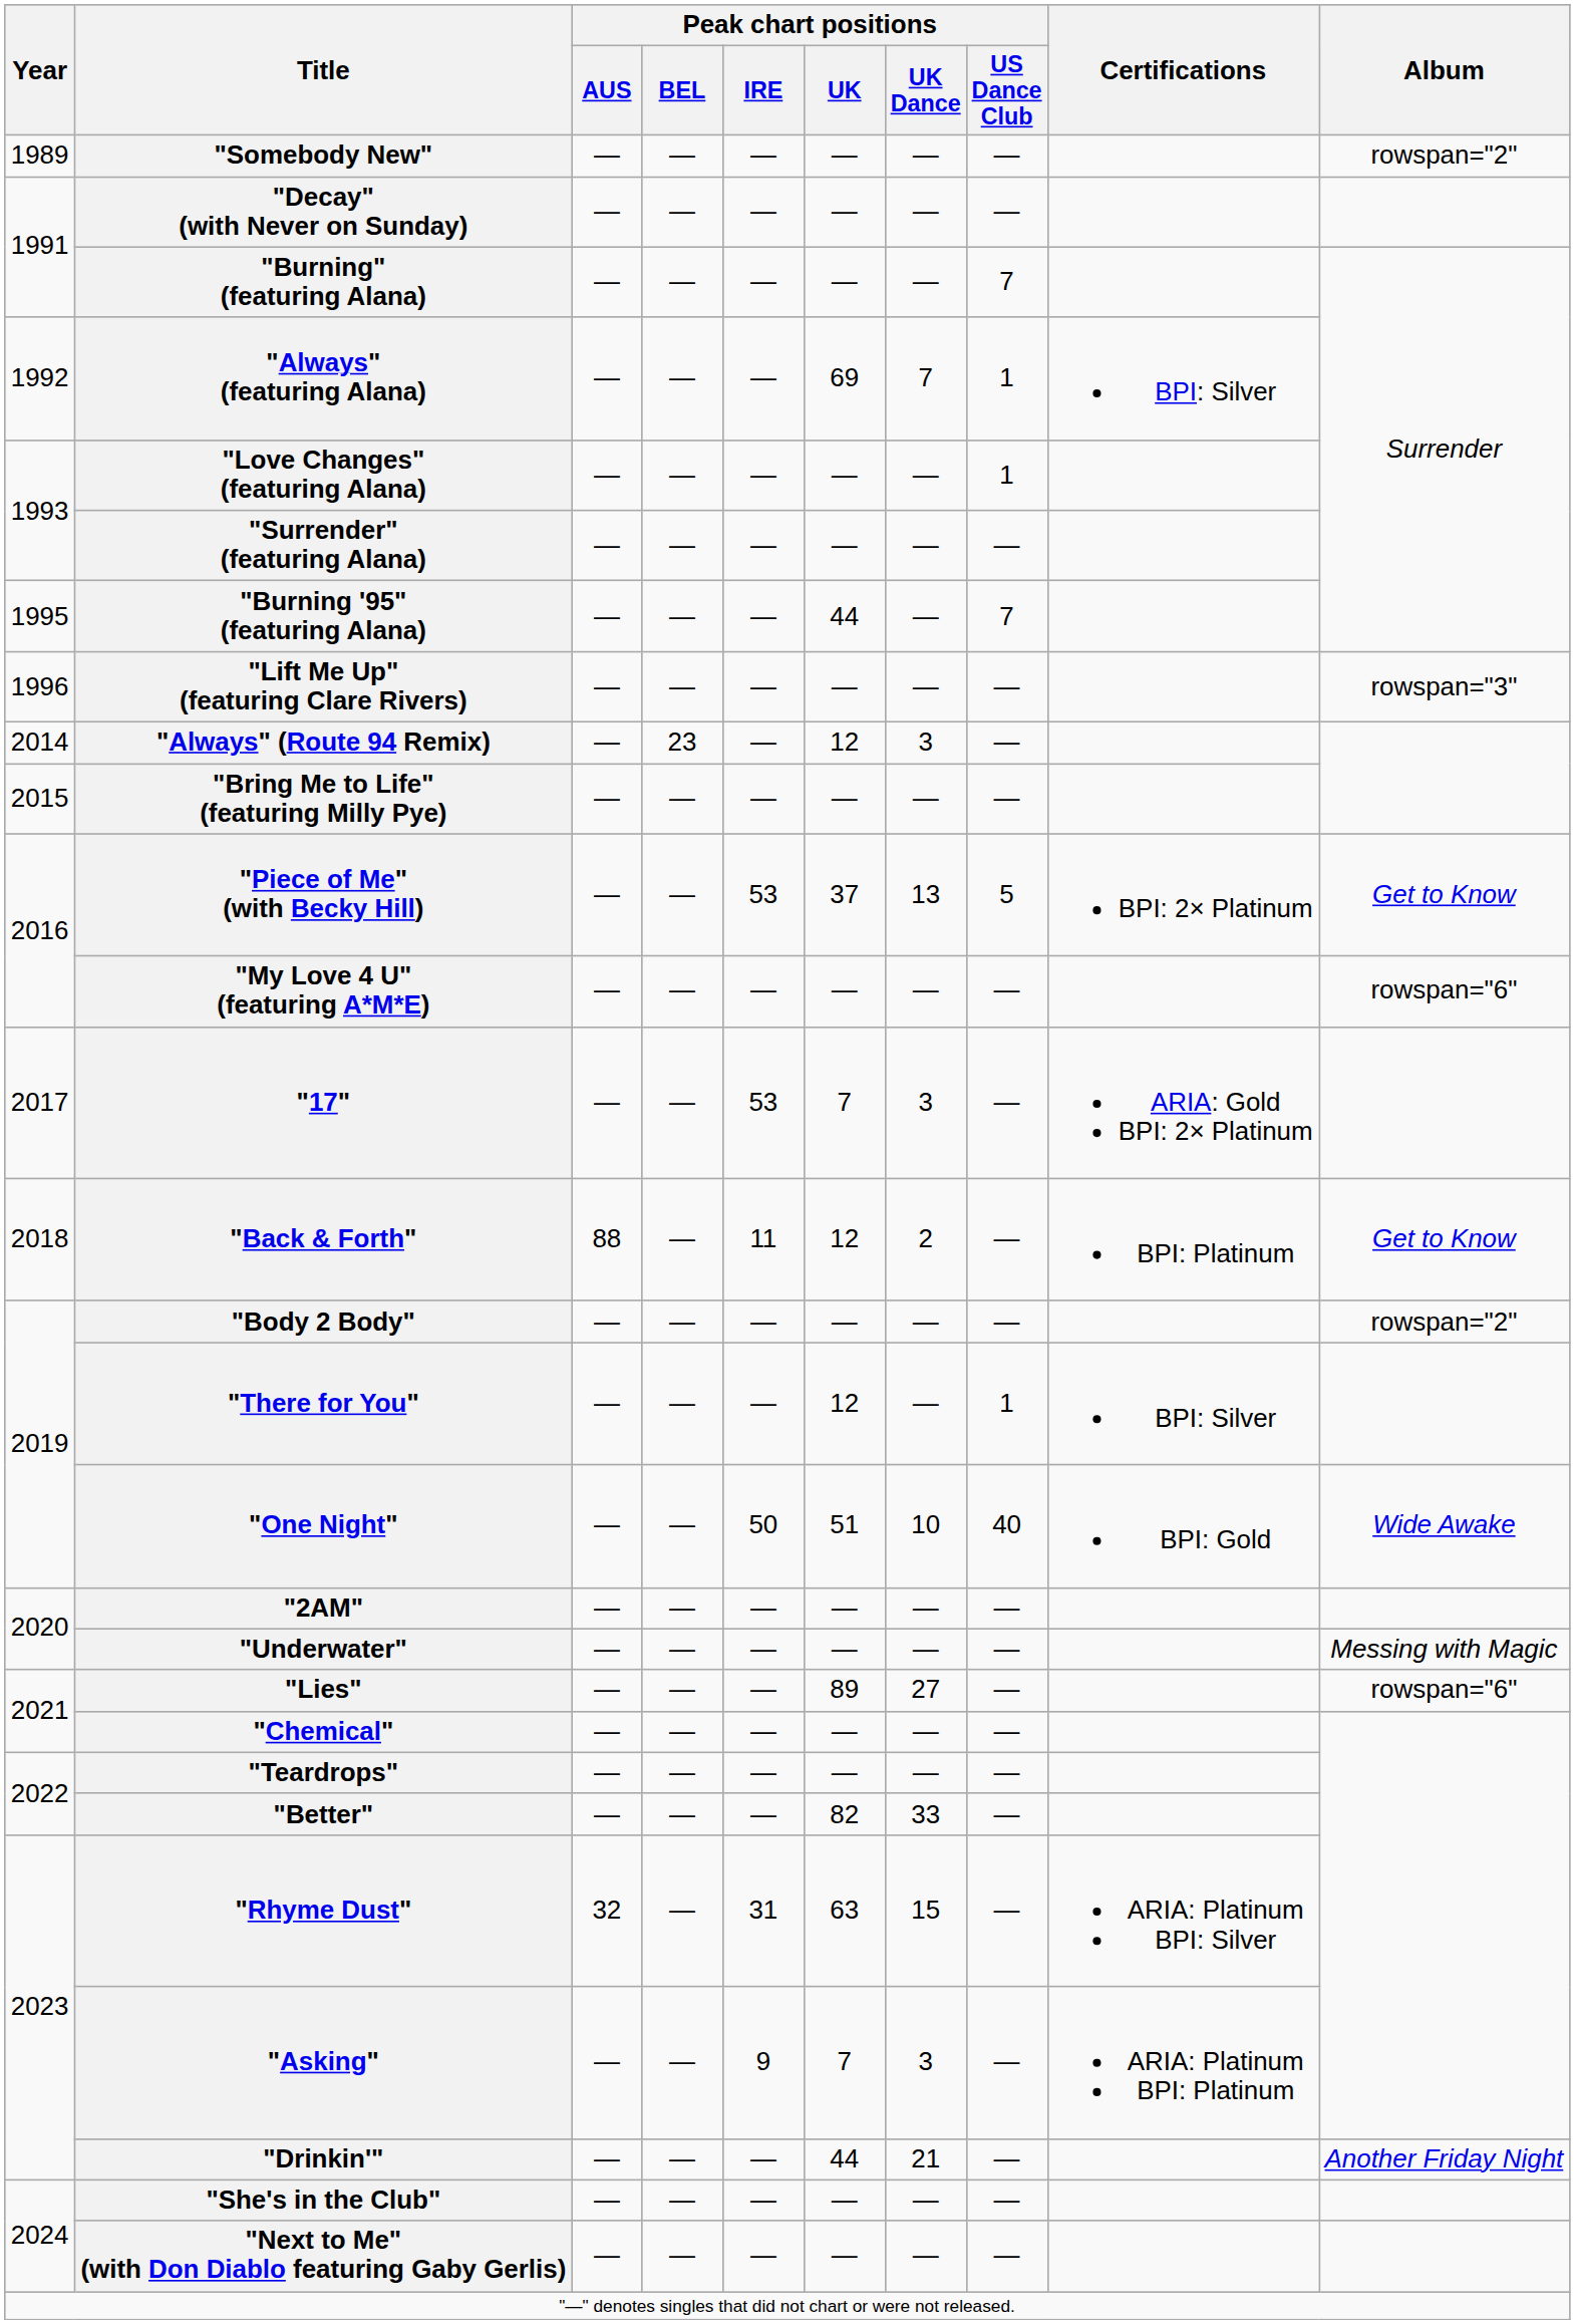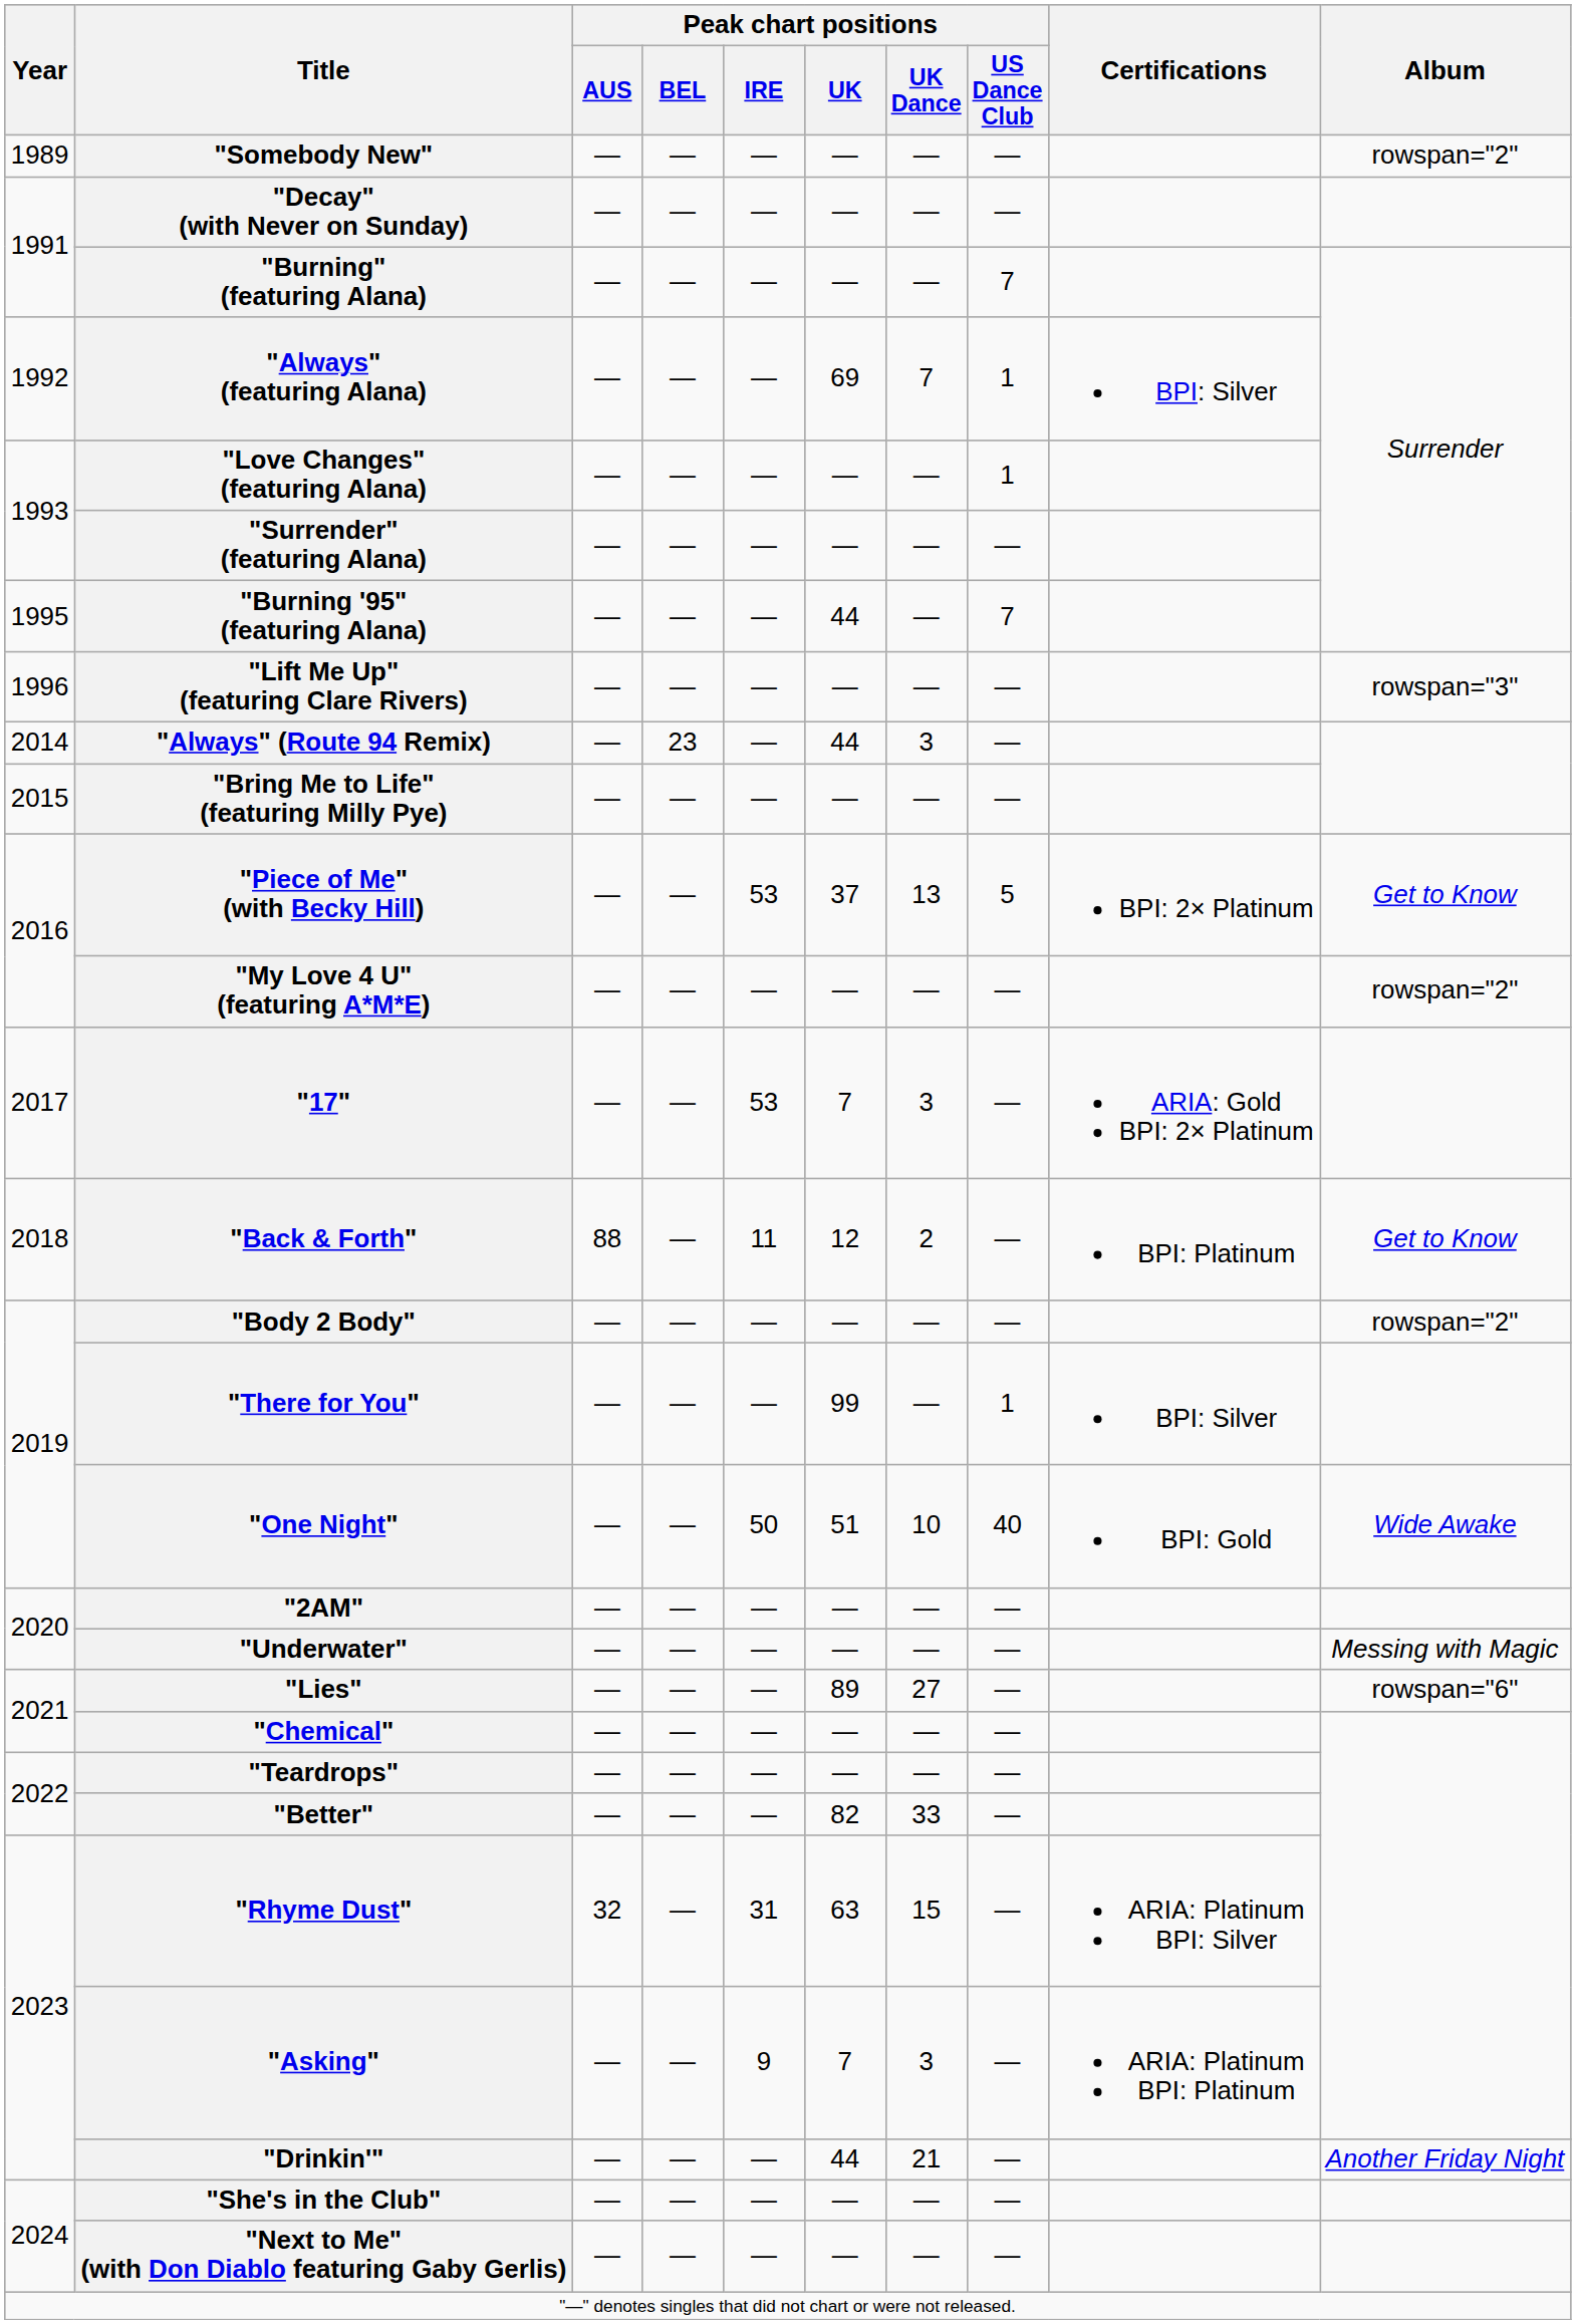"Always" (Route 94 Remix) | Peak chart positions / UK: 12 -> 44
"My Love 4 U" (featuring A*M*E) | Album: rowspan="6" -> rowspan="2"
"There for You" | Peak chart positions / UK: 12 -> 99
